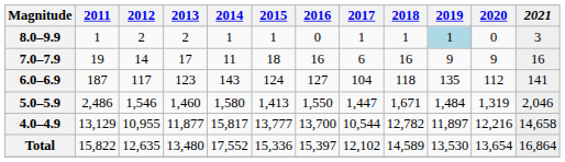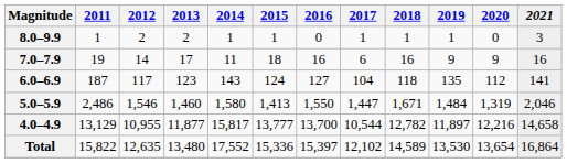8.0–9.9 | 2019: lightblue background -> no background
